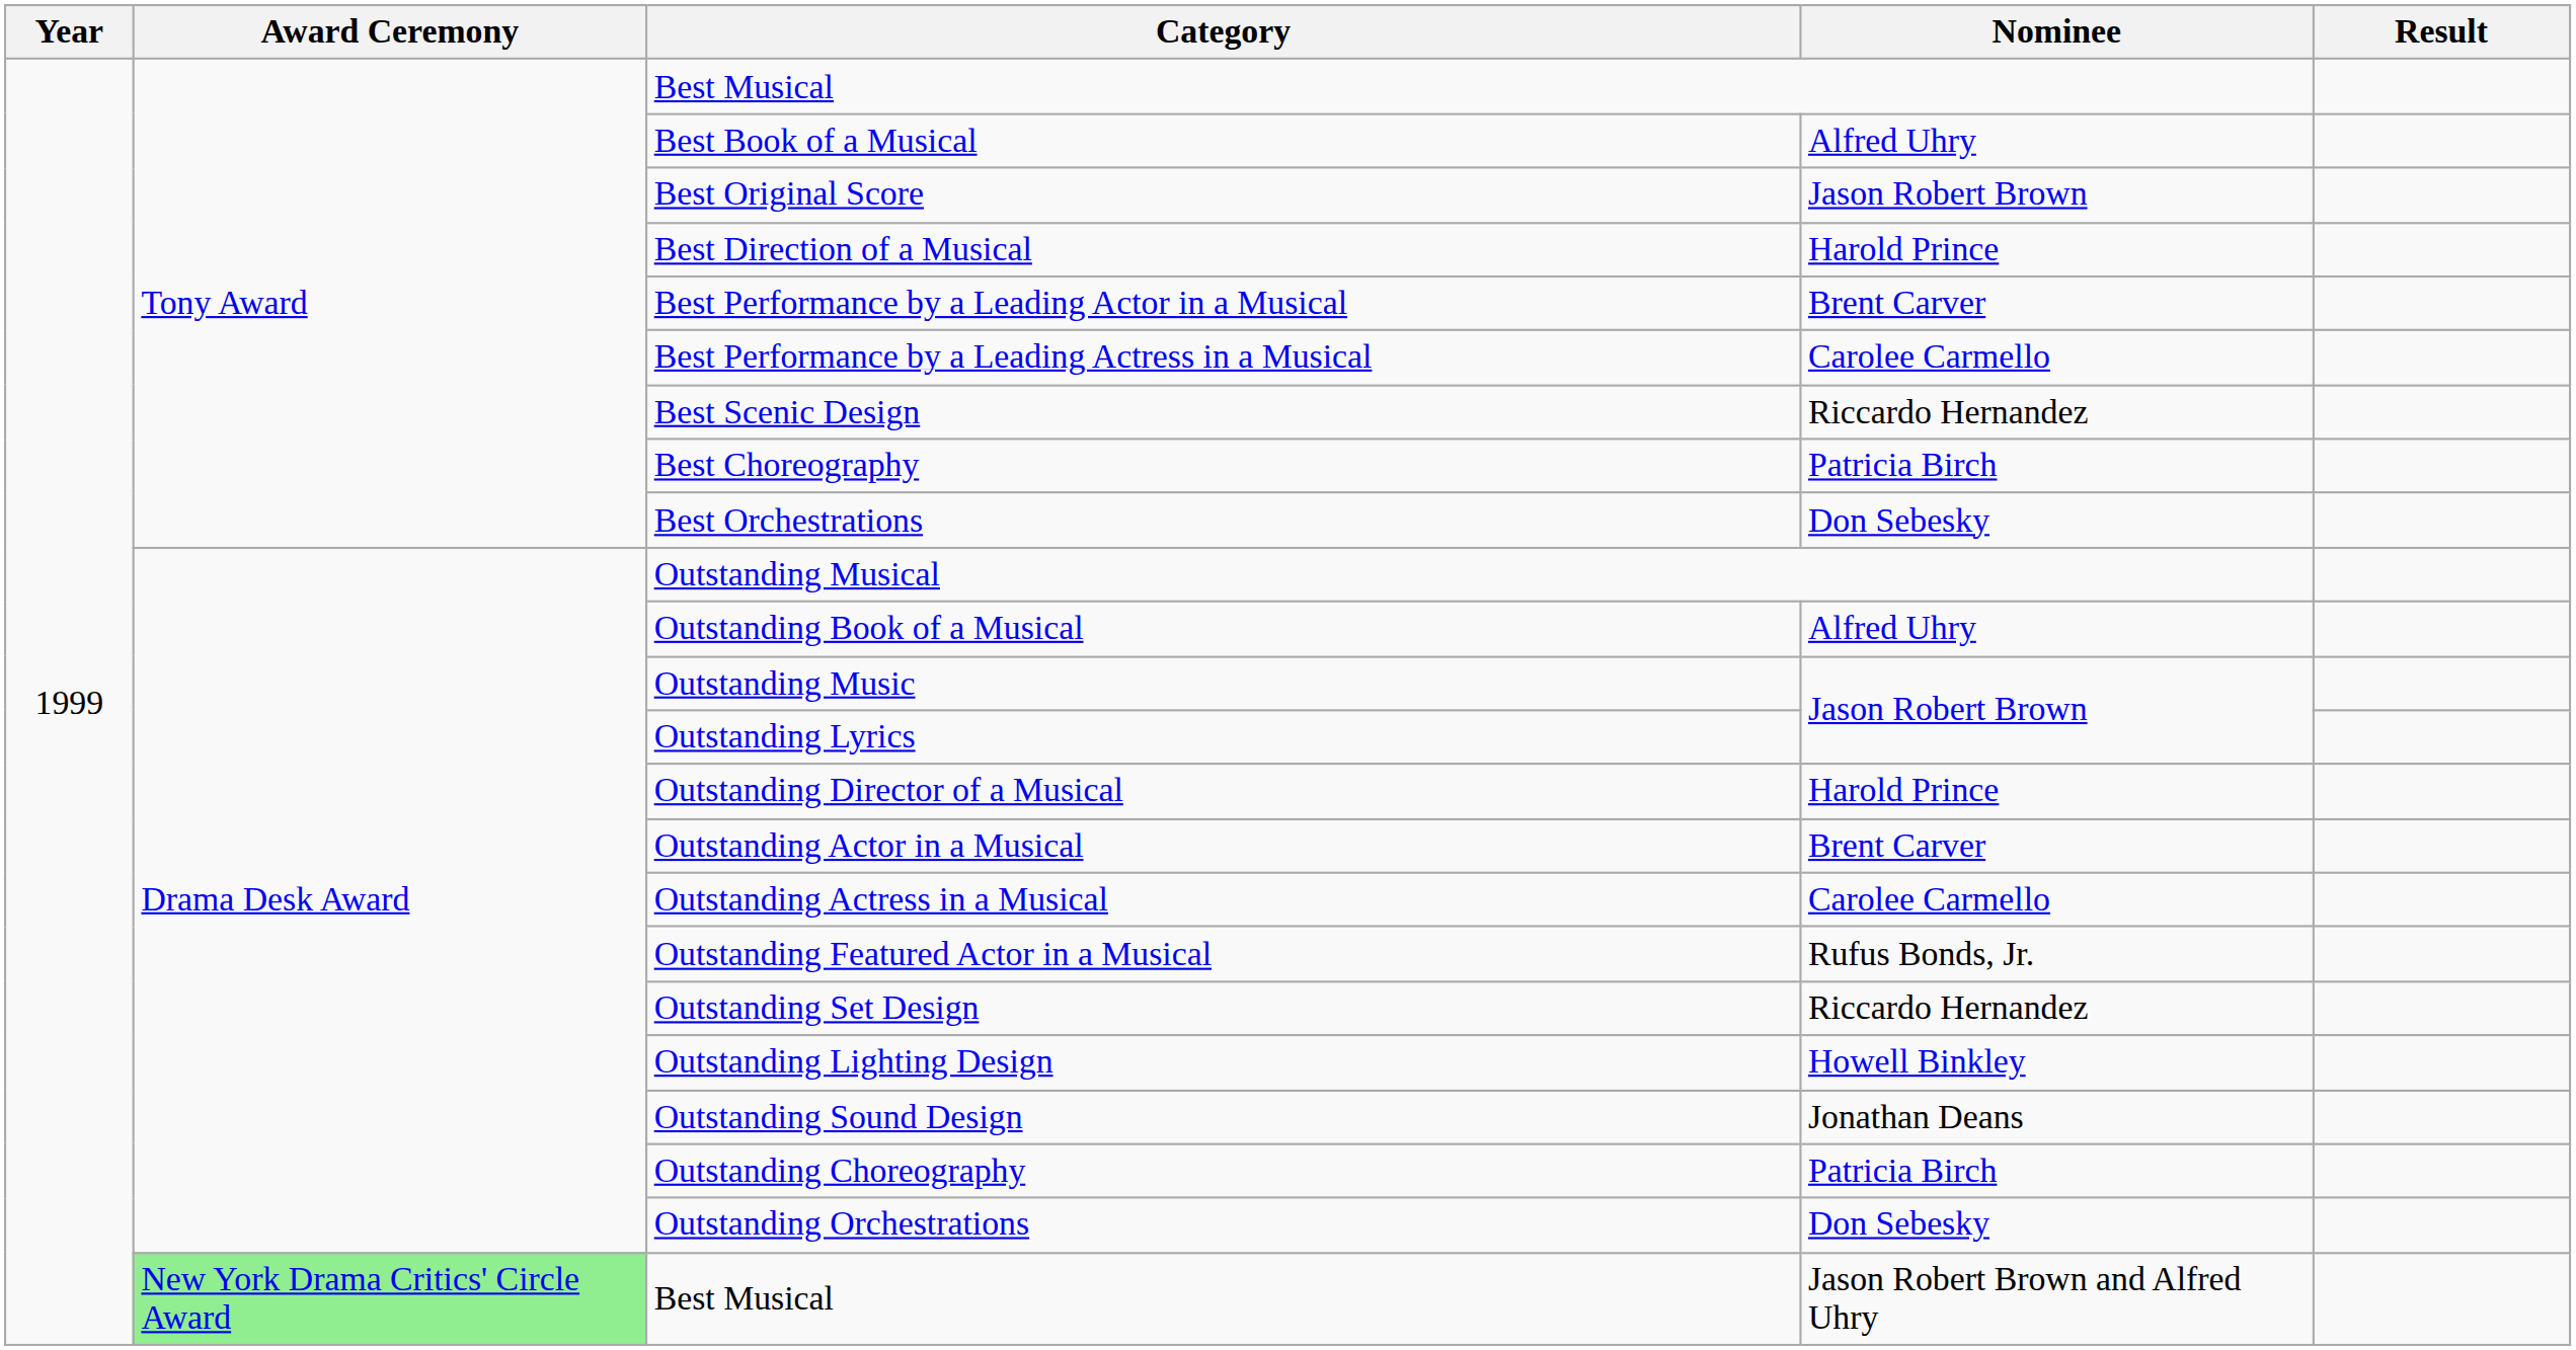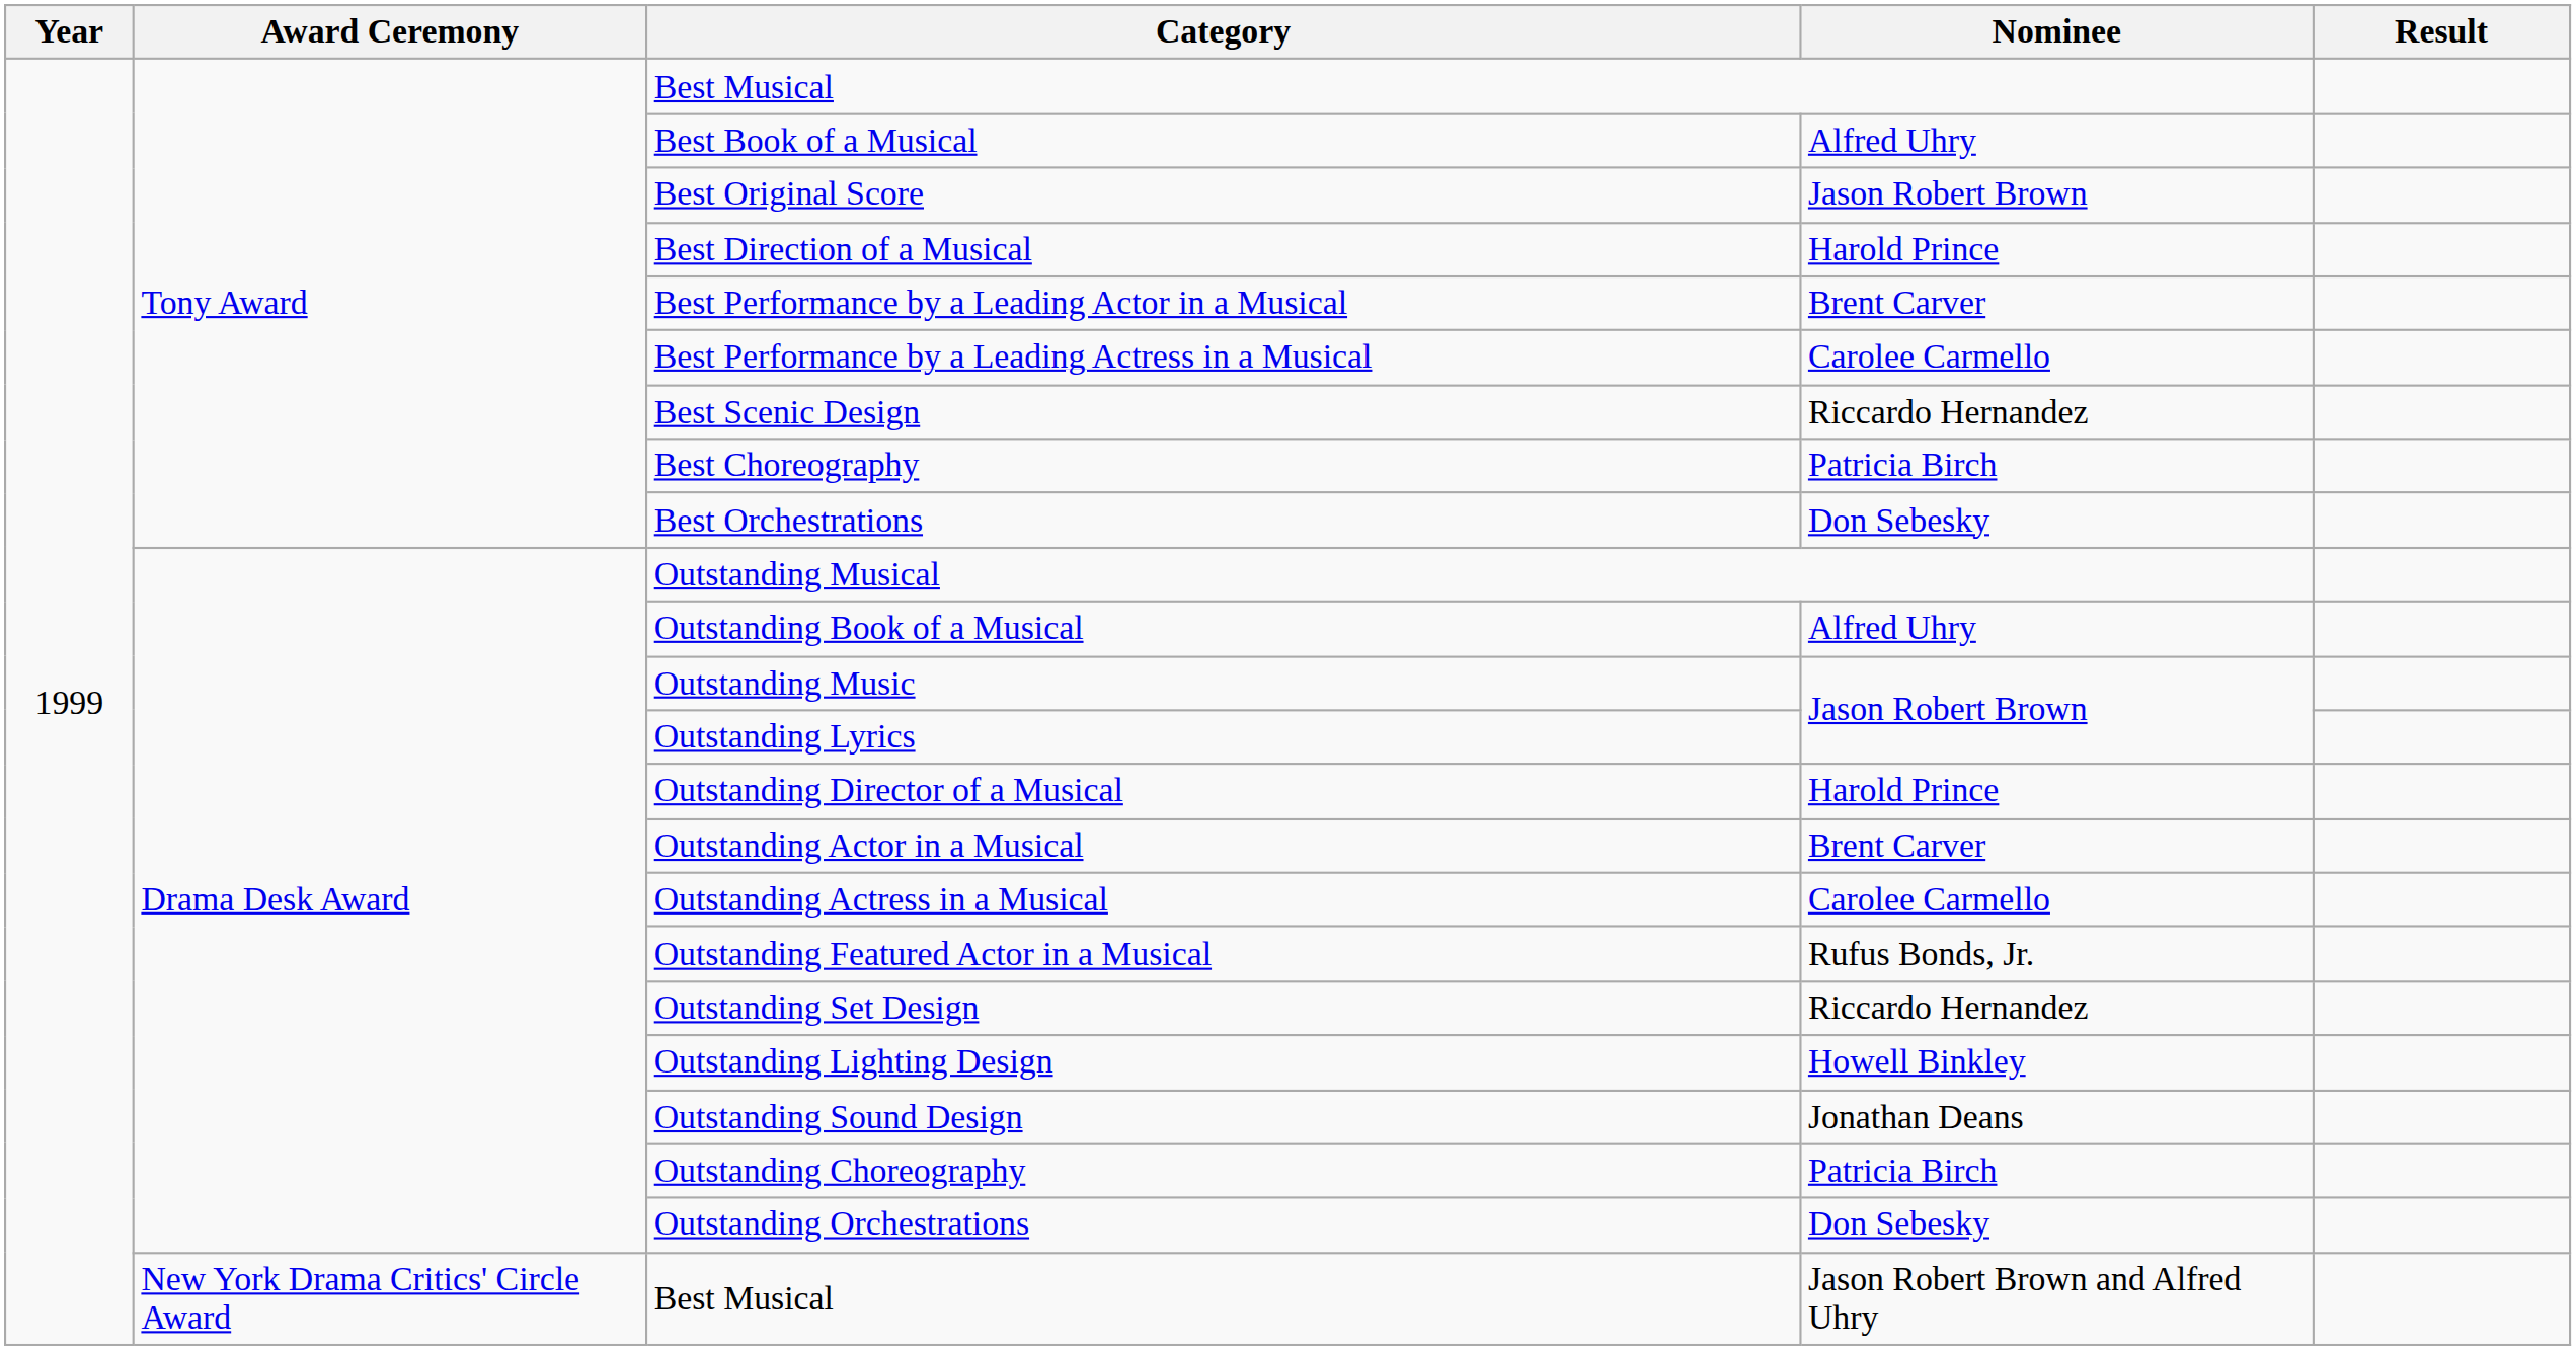Best Musical / Jason Robert Brown and Alfred Uhry | Award Ceremony: lightgreen background -> no background
